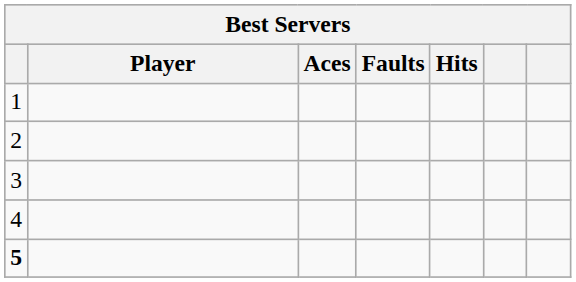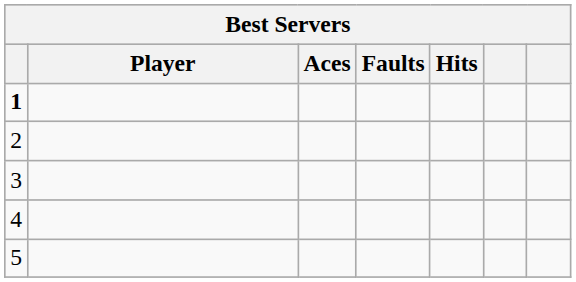1 | column 1: normal -> bold
5 | column 1: bold -> normal
